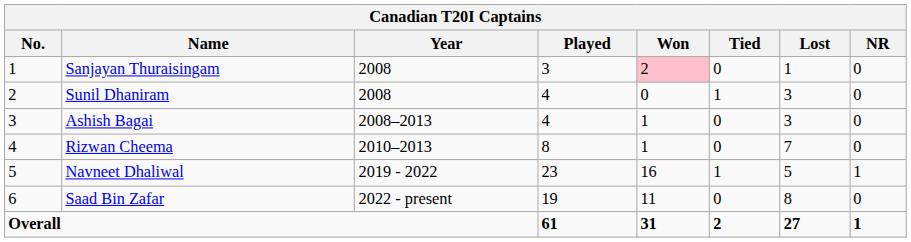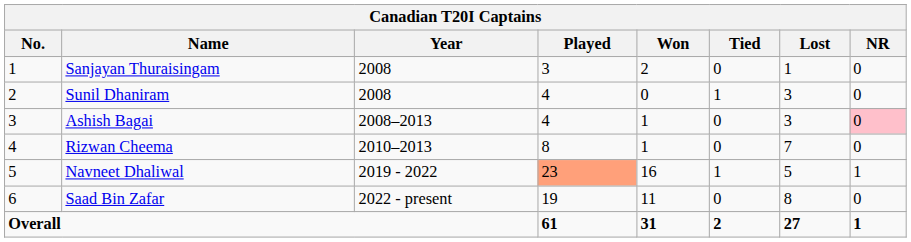Sanjayan Thuraisingam | Won: pink background -> no background
Ashish Bagai | NR: no background -> pink background
Navneet Dhaliwal | Played: no background -> lightsalmon background
